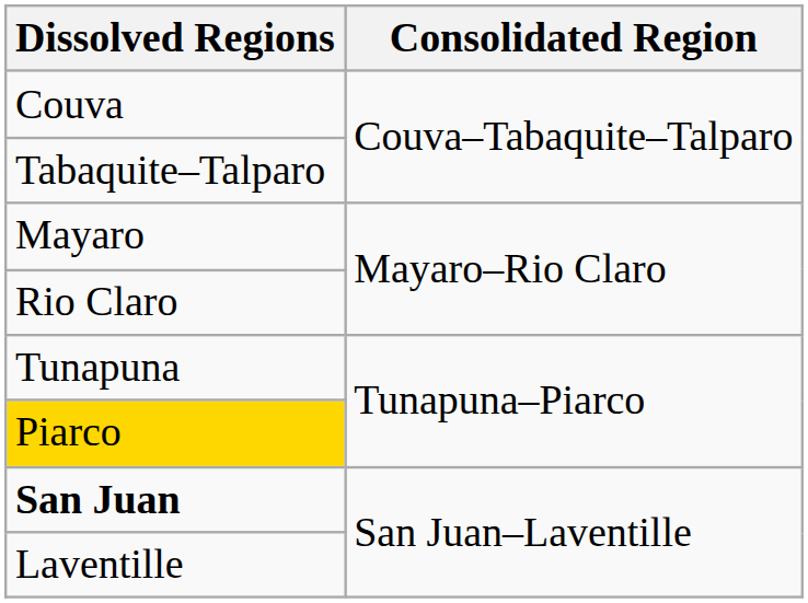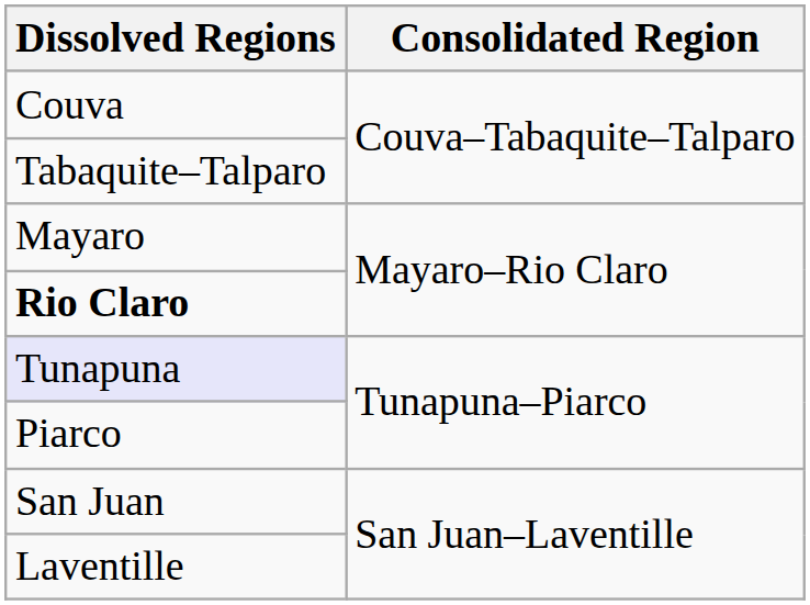Rio Claro | Dissolved Regions: normal -> bold
Tunapuna | Dissolved Regions: no background -> lavender background
Piarco | Dissolved Regions: gold background -> no background
San Juan | Dissolved Regions: bold -> normal
